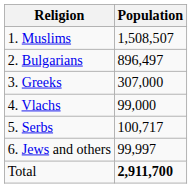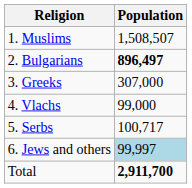2. Bulgarians | Population: normal -> bold
6. Jews and others | Population: no background -> lightblue background
